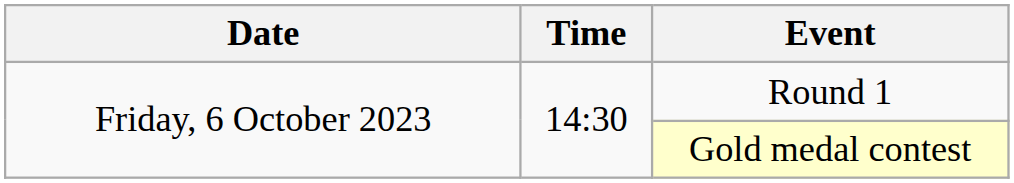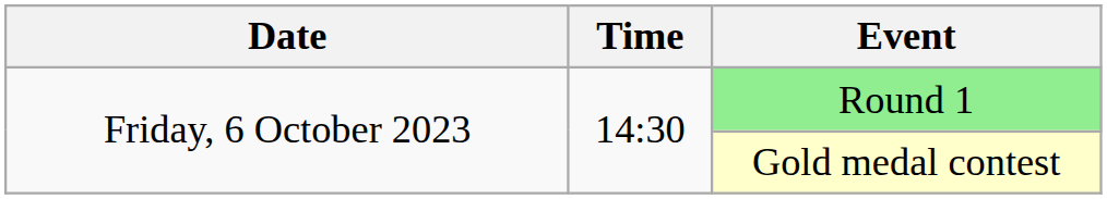Round 1 | Event: no background -> lightgreen background
